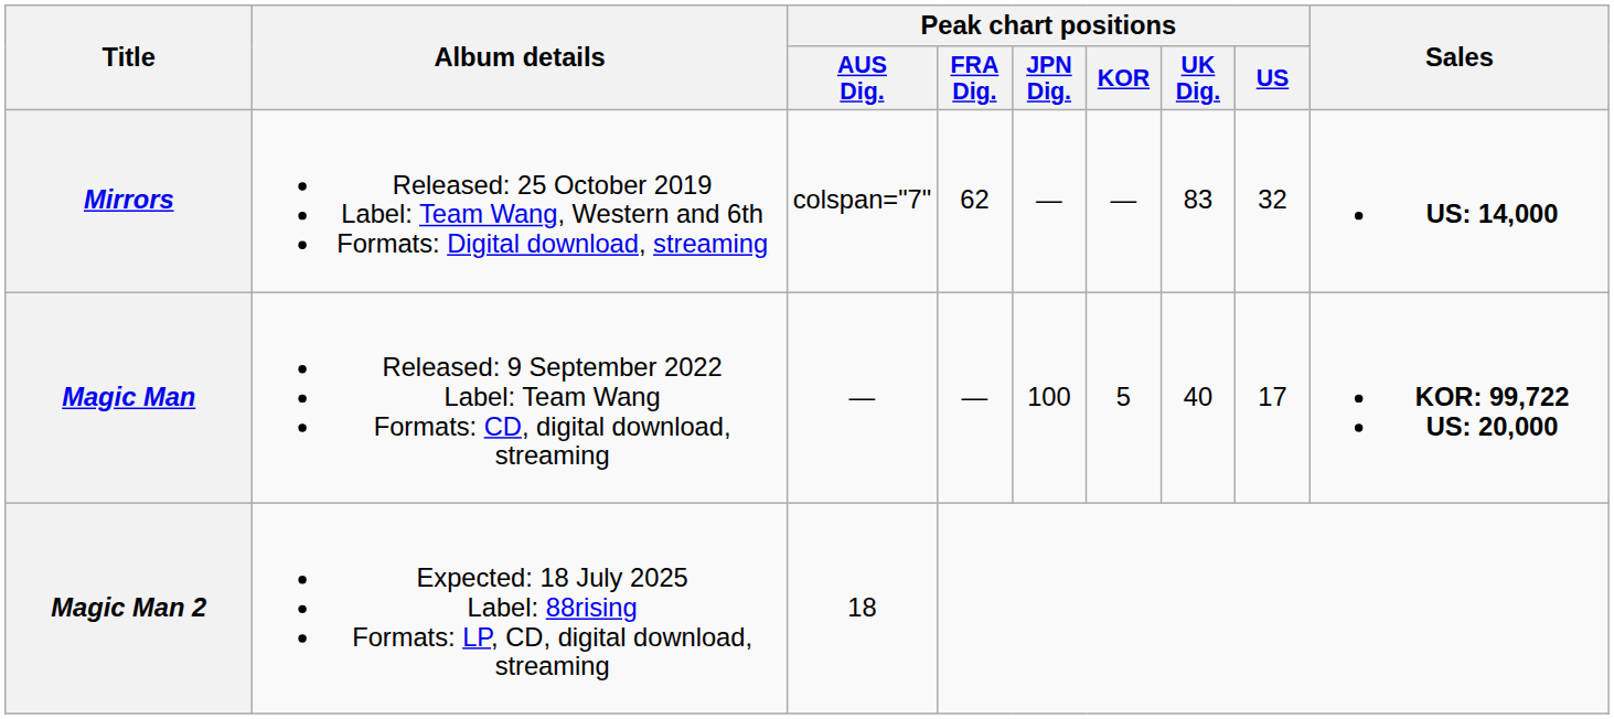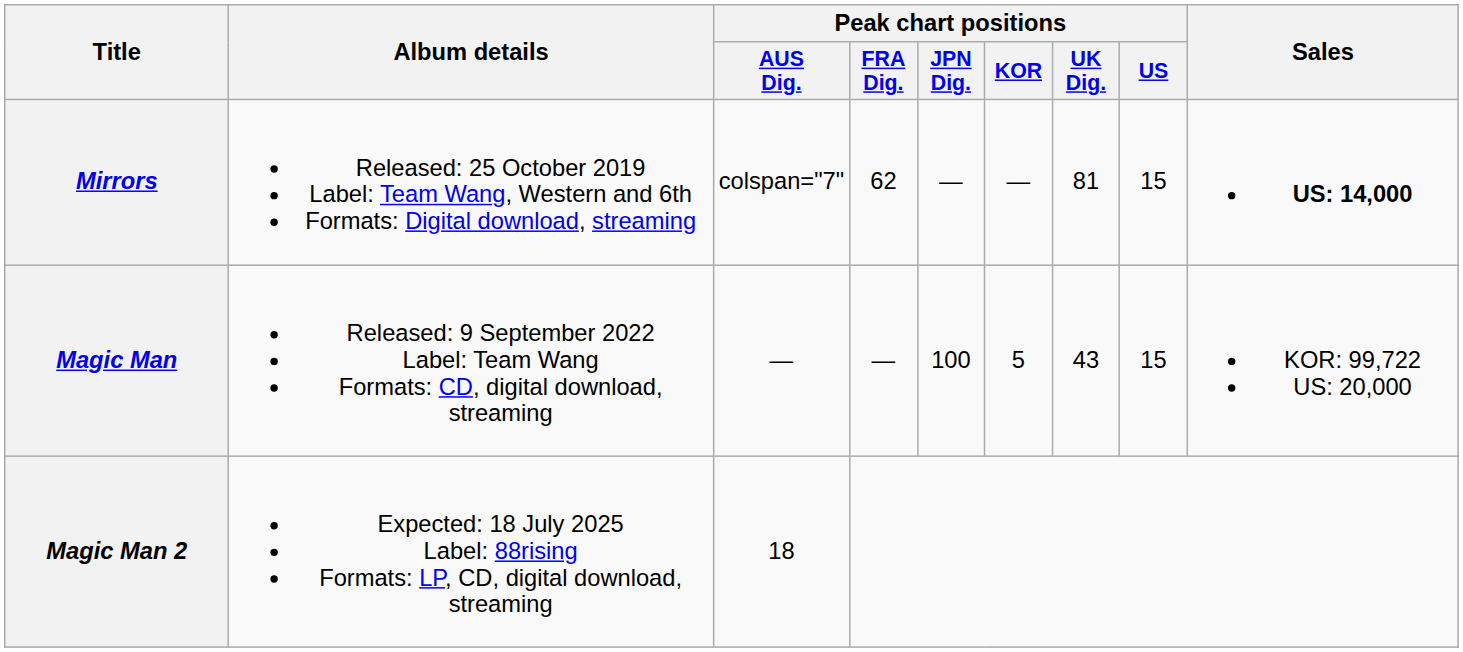Mirrors | Peak chart positions / UK Dig.: 83 -> 81
Mirrors | Peak chart positions / US: 32 -> 15
Magic Man | Peak chart positions / UK Dig.: 40 -> 43
Magic Man | Peak chart positions / US: 17 -> 15
Magic Man | Sales: bold -> normal
